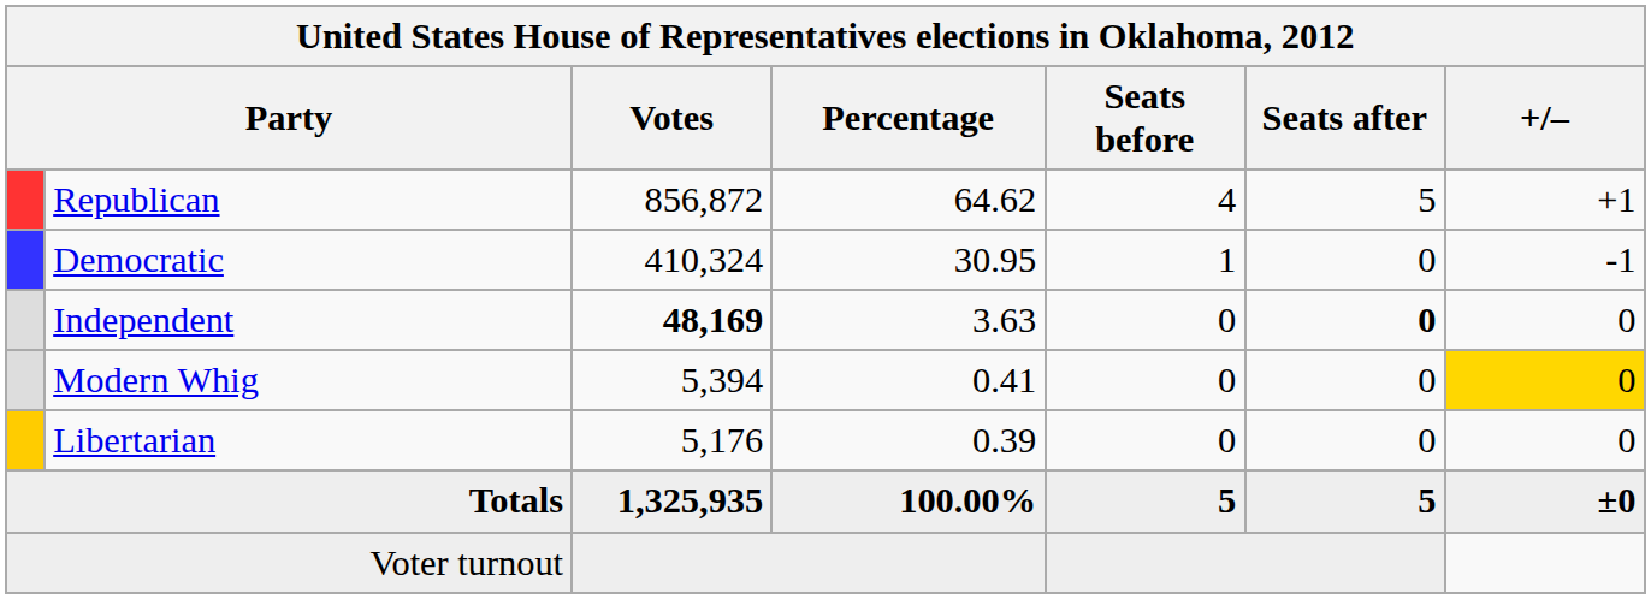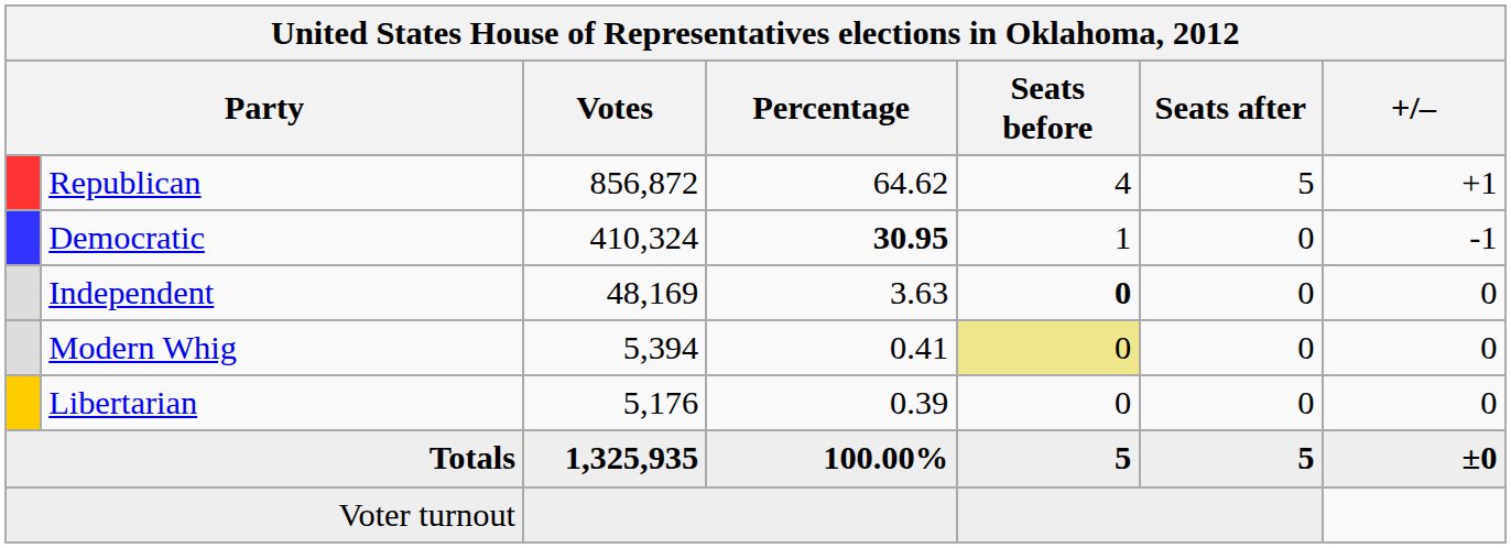Democratic | Percentage: normal -> bold
Independent | Votes: bold -> normal
Independent | Seats before: normal -> bold
Independent | Seats after: bold -> normal
Modern Whig | Seats before: no background -> khaki background
Modern Whig | +/–: gold background -> no background
